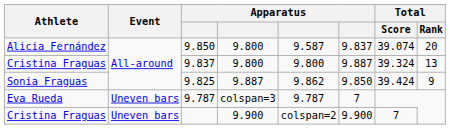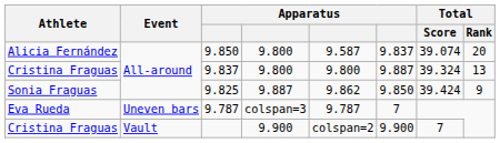row 7 | Event: Uneven bars -> Vault
